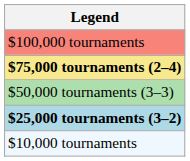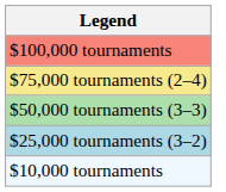row 3 | column 1: bold -> normal
row 5 | column 1: bold -> normal
